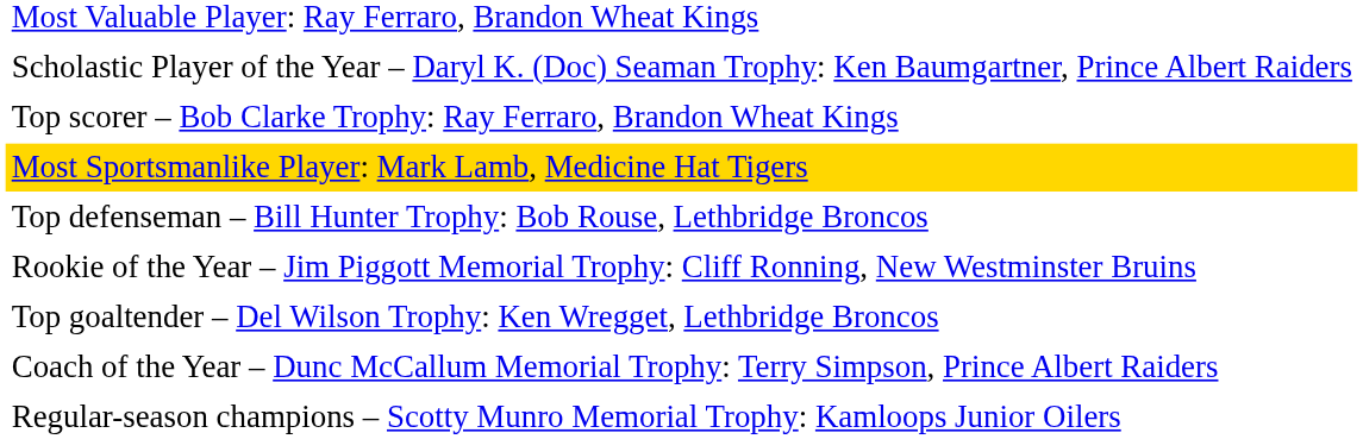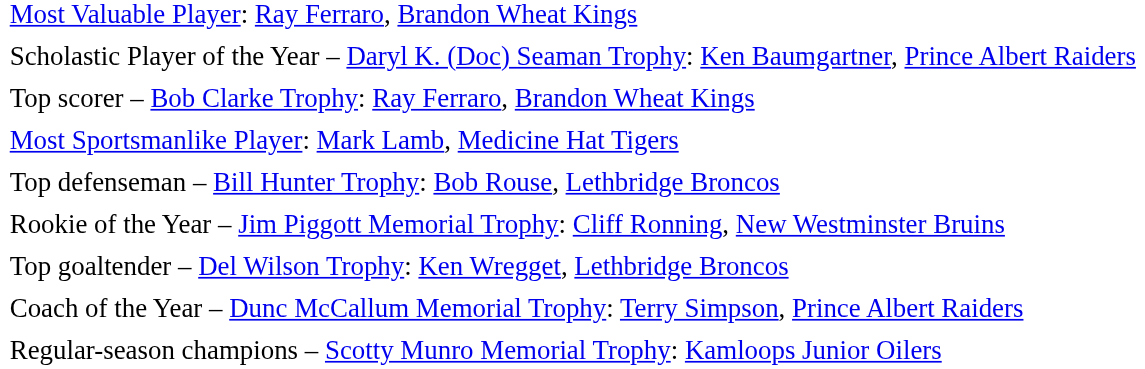row 4 | column 1: gold background -> no background
